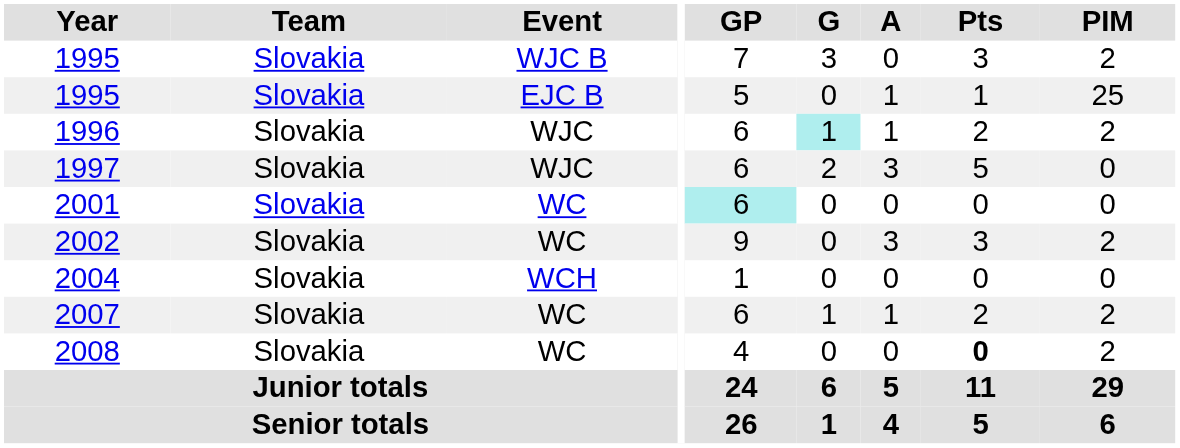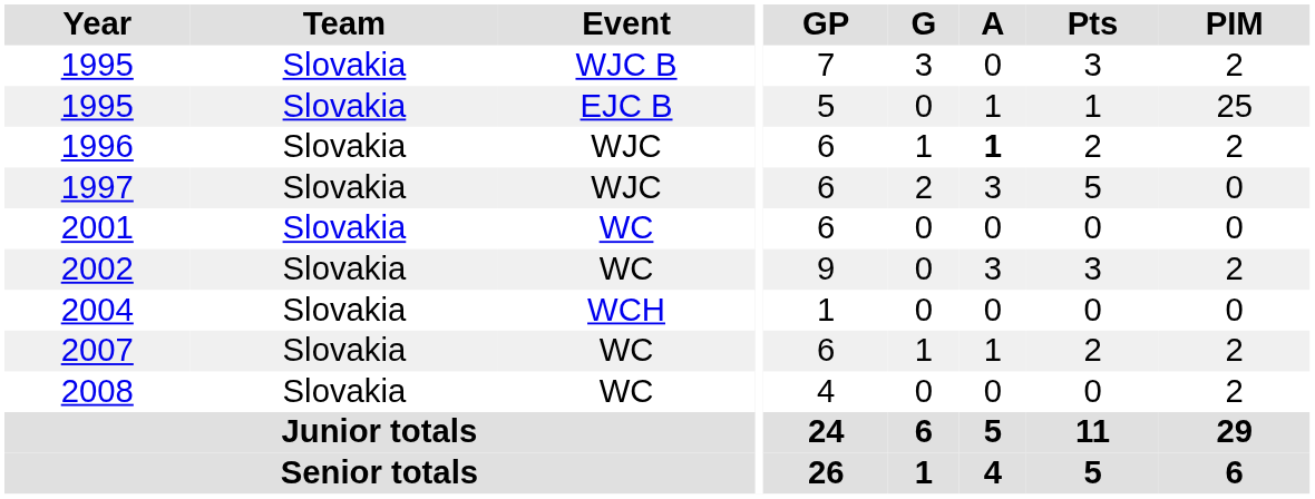1996 | G: paleturquoise background -> no background
1996 | A: normal -> bold
2001 | GP: paleturquoise background -> no background
2008 | Pts: bold -> normal
